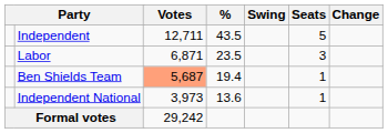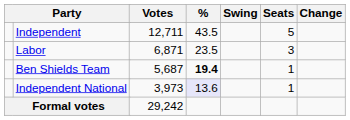Ben Shields Team | Votes: lightsalmon background -> no background
Ben Shields Team | %: normal -> bold
Independent National | %: no background -> lavender background
